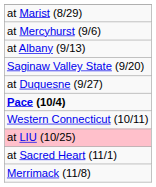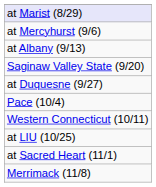row 1 | column 1: no background -> lavender background
row 6 | column 1: bold -> normal
row 8 | column 1: pink background -> no background
